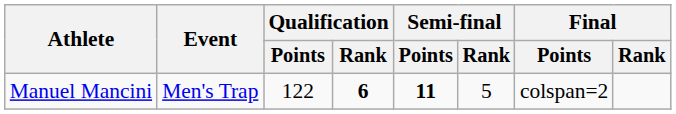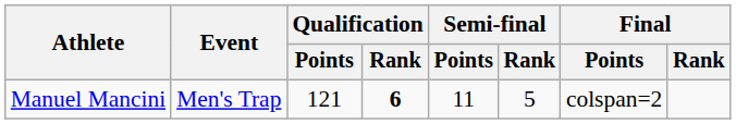Manuel Mancini | Qualification / Points: 122 -> 121
Manuel Mancini | Semi-final / Points: bold -> normal
